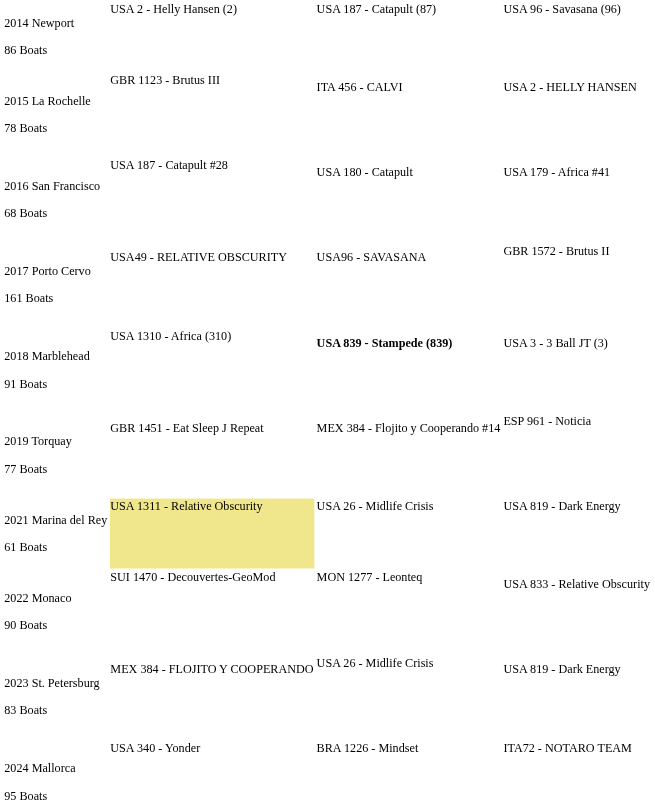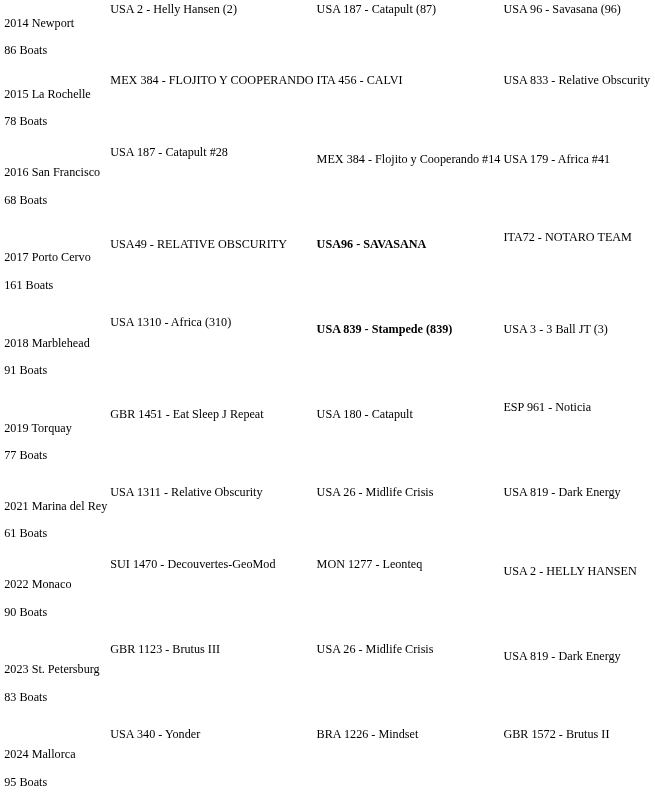2015 La Rochelle 78 Boats | column 2: GBR 1123 - Brutus III -> MEX 384 - FLOJITO Y COOPERANDO
2015 La Rochelle 78 Boats | column 4: USA 2 - HELLY HANSEN -> USA 833 - Relative Obscurity
2016 San Francisco 68 Boats | column 3: USA 180 - Catapult -> MEX 384 - Flojito y Cooperando #14
2017 Porto Cervo 161 Boats | column 3: normal -> bold
2017 Porto Cervo 161 Boats | column 4: GBR 1572 - Brutus II -> ITA72 - NOTARO TEAM
2019 Torquay 77 Boats | column 3: MEX 384 - Flojito y Cooperando #14 -> USA 180 - Catapult
2021 Marina del Rey 61 Boats | column 2: khaki background -> no background
2022 Monaco 90 Boats | column 4: USA 833 - Relative Obscurity -> USA 2 - HELLY HANSEN
2023 St. Petersburg 83 Boats | column 2: MEX 384 - FLOJITO Y COOPERANDO -> GBR 1123 - Brutus III
2024 Mallorca 95 Boats | column 4: ITA72 - NOTARO TEAM -> GBR 1572 - Brutus II
